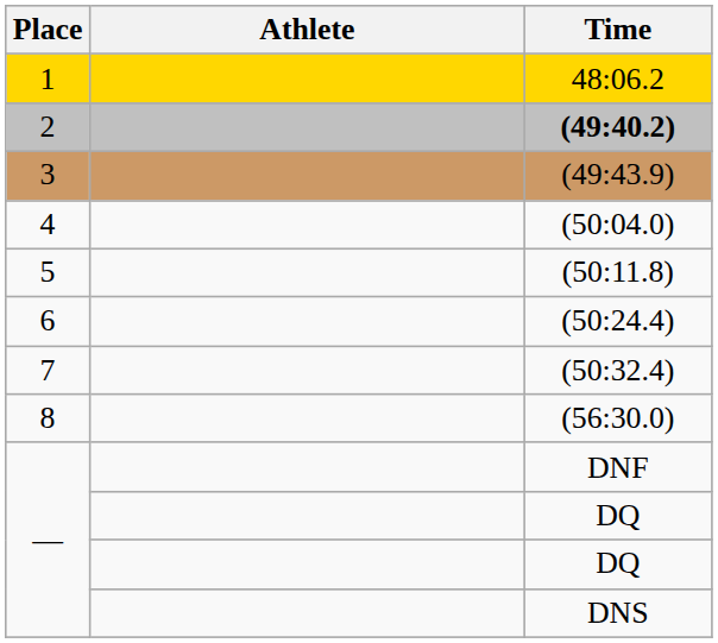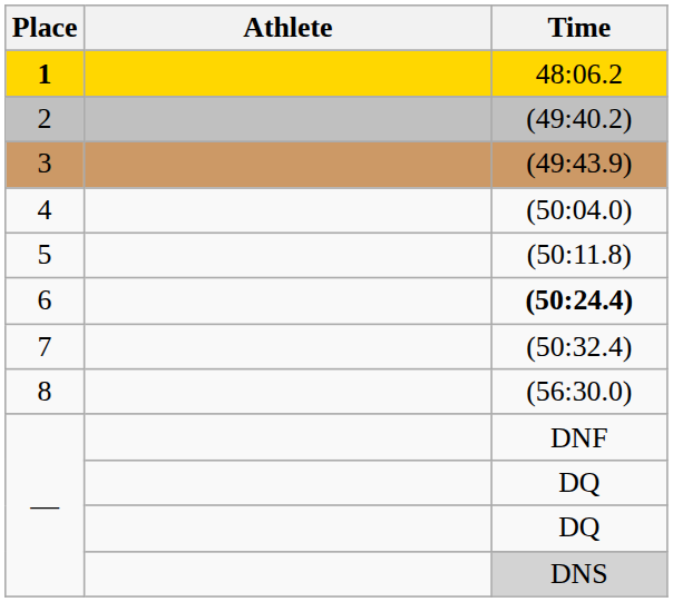48:06.2 | Place: normal -> bold
(49:40.2) | Time: bold -> normal
(50:24.4) | Time: normal -> bold
DNS | Time: no background -> lightgrey background
